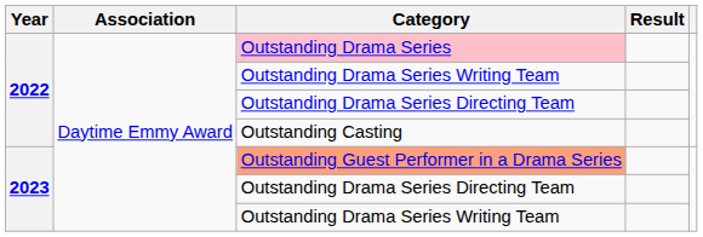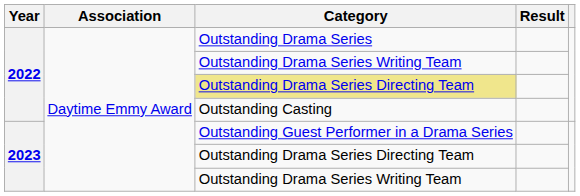Outstanding Drama Series | Category: pink background -> no background
2022 / Outstanding Drama Series Directing Team | Category: no background -> khaki background
Outstanding Guest Performer in a Drama Series | Category: lightsalmon background -> no background
